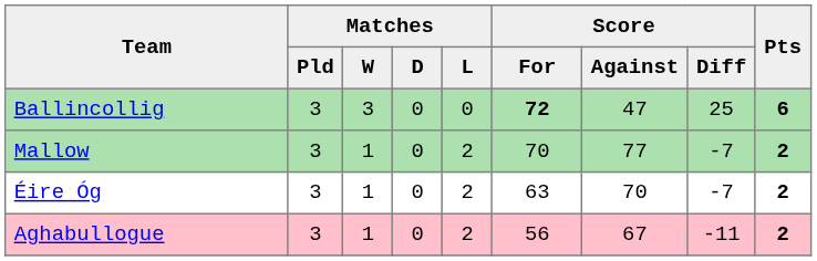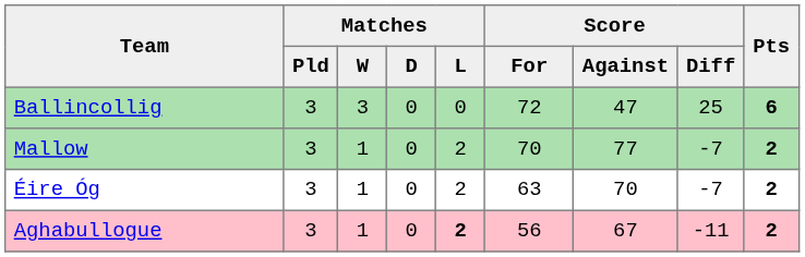Ballincollig | Score / For: bold -> normal
Aghabullogue | Matches / L: normal -> bold
